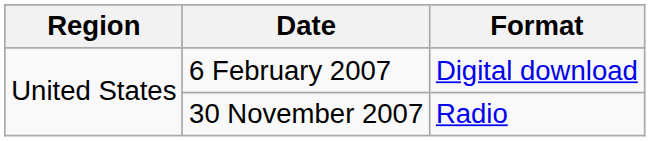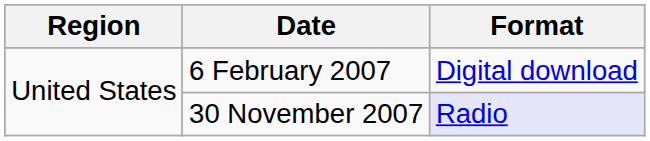30 November 2007 | Format: no background -> lavender background
